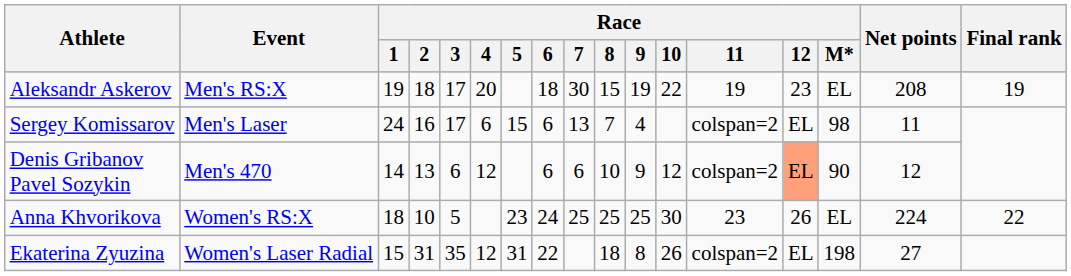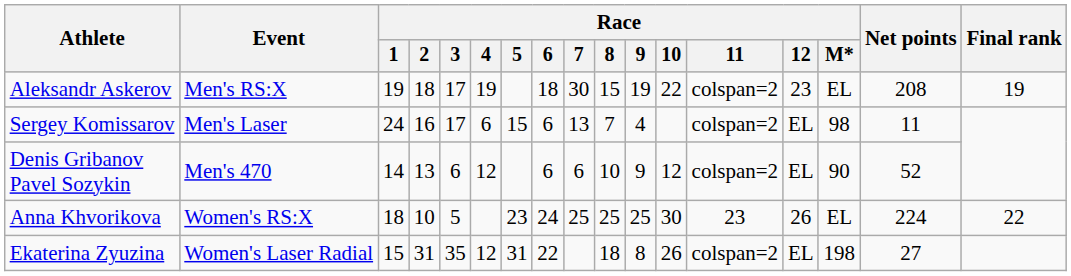Aleksandr Askerov | Race / 4: 20 -> 19
Aleksandr Askerov | Race / 11: 19 -> colspan=2
Denis Gribanov Pavel Sozykin | Race / 12: lightsalmon background -> no background
Denis Gribanov Pavel Sozykin | Net points: 12 -> 52
